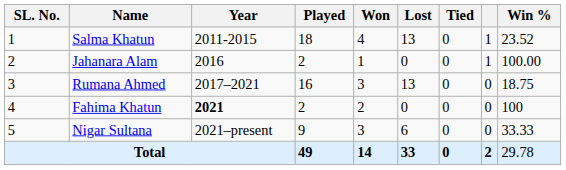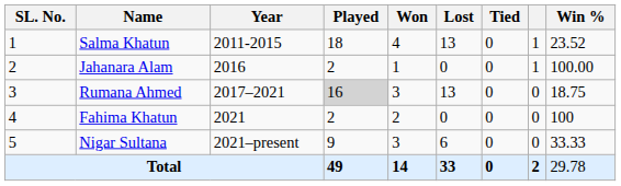Rumana Ahmed | Played: no background -> lightgrey background
Fahima Khatun | Year: bold -> normal
